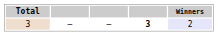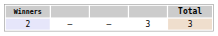columns swapped: Total <-> Winners
row 2 | column 4: bold -> normal
